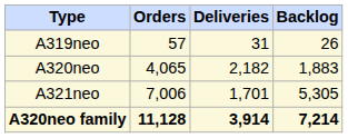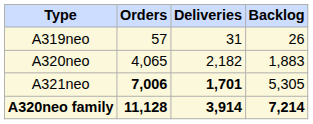A321neo | column 2: normal -> bold
A321neo | column 3: normal -> bold
